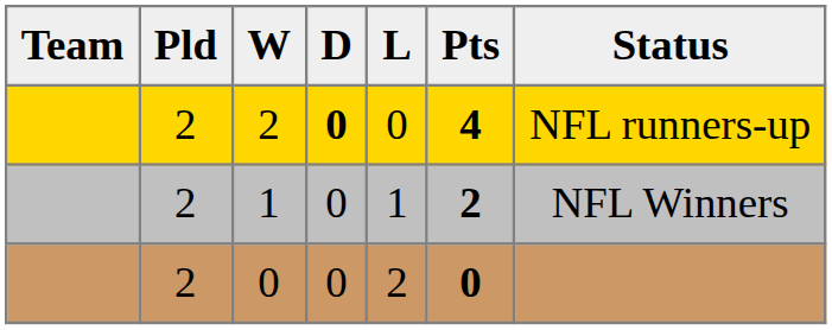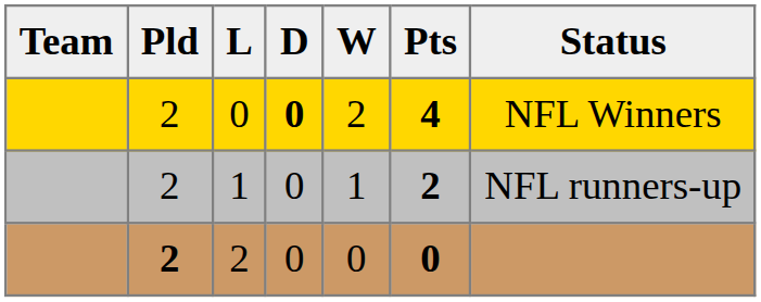columns swapped: W <-> L
row 2 | Status: NFL runners-up -> NFL Winners
row 3 | Status: NFL Winners -> NFL runners-up
row 4 | Pld: normal -> bold
